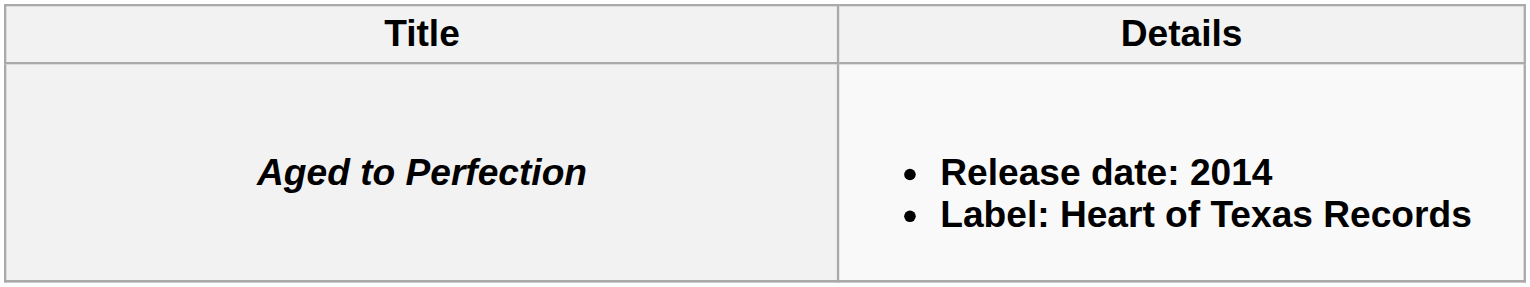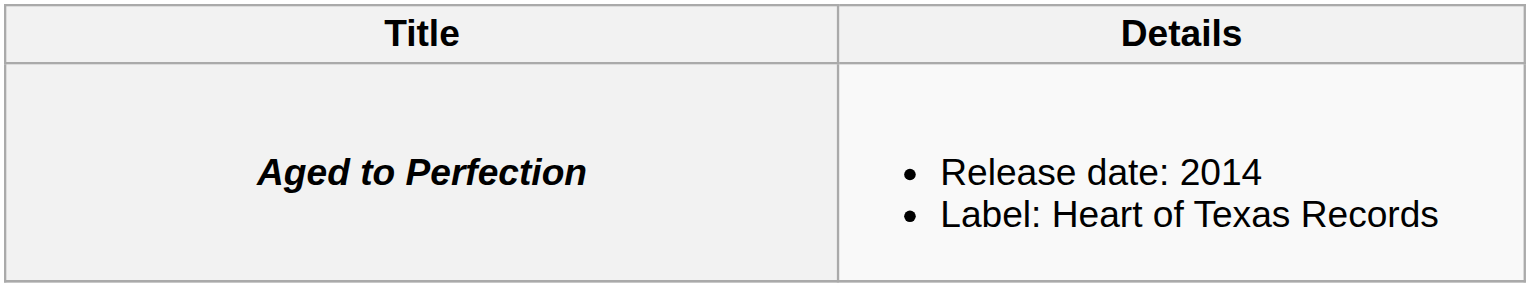Aged to Perfection | Details: bold -> normal
